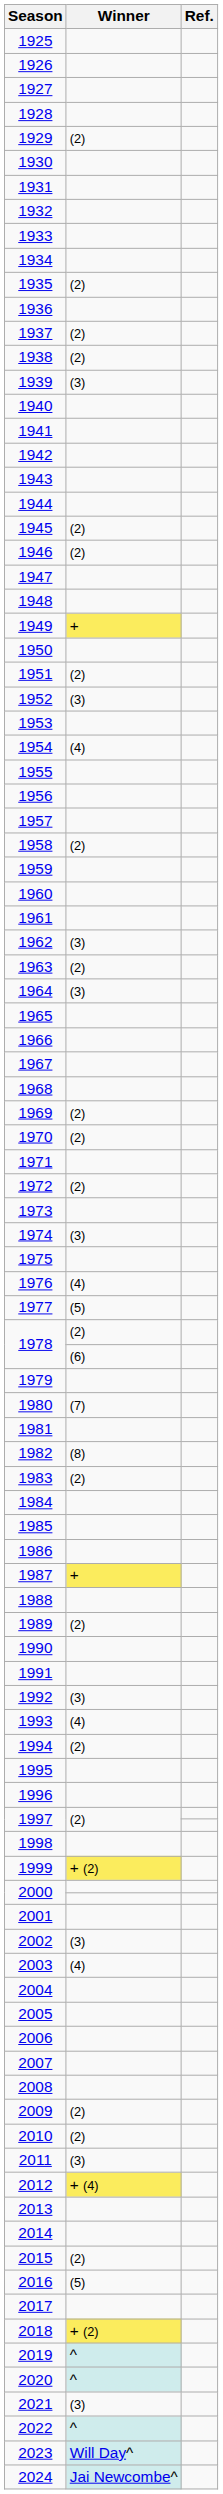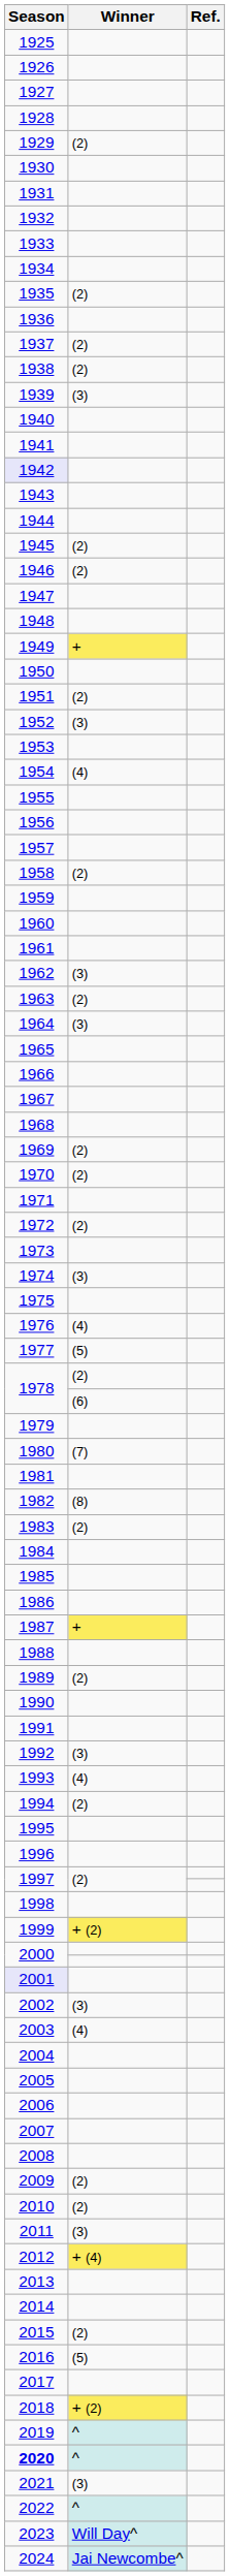1942 | Season: no background -> lavender background
2001 | Season: no background -> lavender background
2020 | Season: normal -> bold
